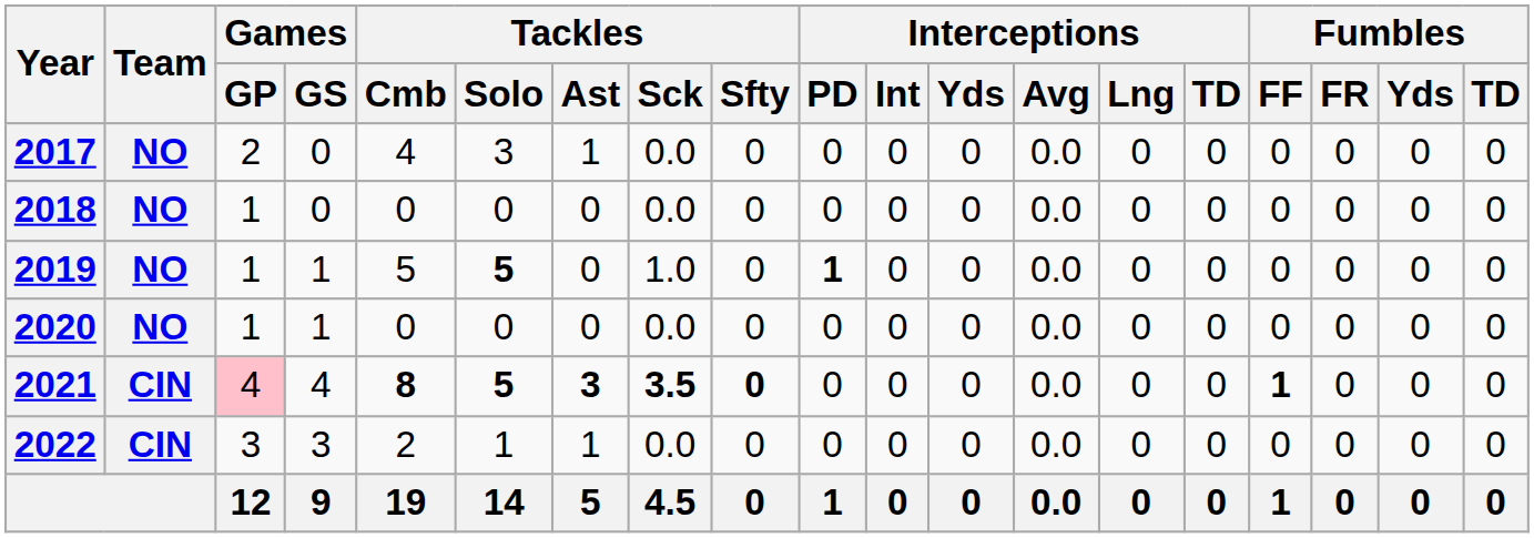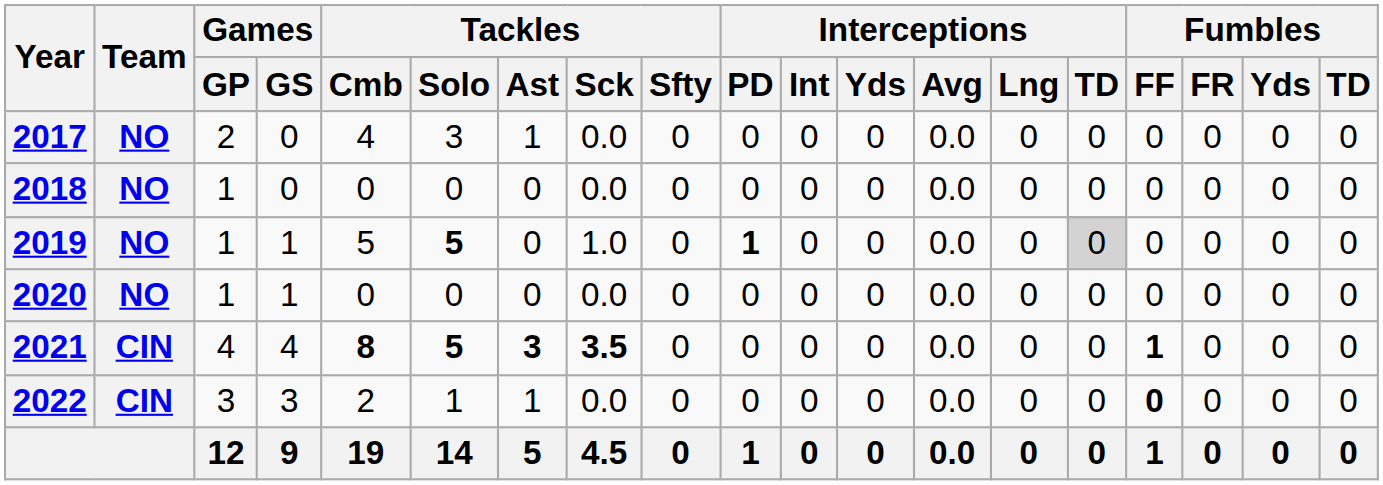2019 | Interceptions / TD: no background -> lightgrey background
2021 | Games / GP: pink background -> no background
2021 | Tackles / Sfty: bold -> normal
2022 | Fumbles / FF: normal -> bold
